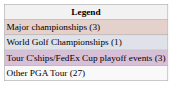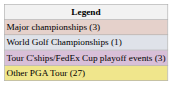row 5 | column 1: no background -> khaki background
